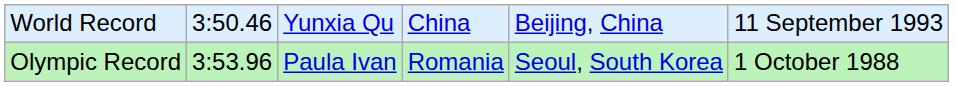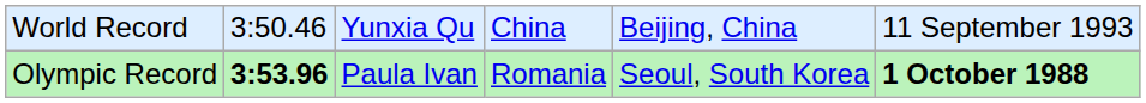Olympic Record | column 2: normal -> bold
Olympic Record | column 6: normal -> bold
